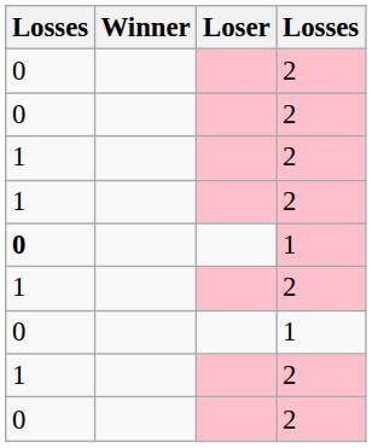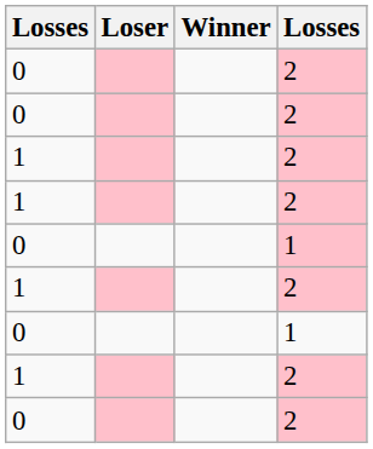columns swapped: Winner <-> Loser
row 6 | column 1: bold -> normal
